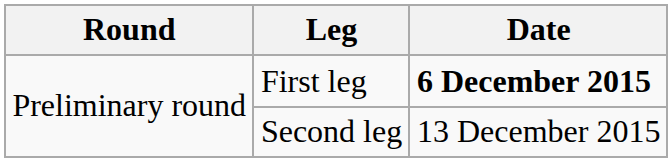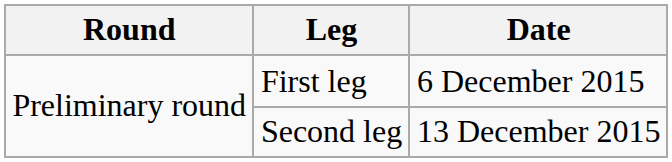First leg | Date: bold -> normal
